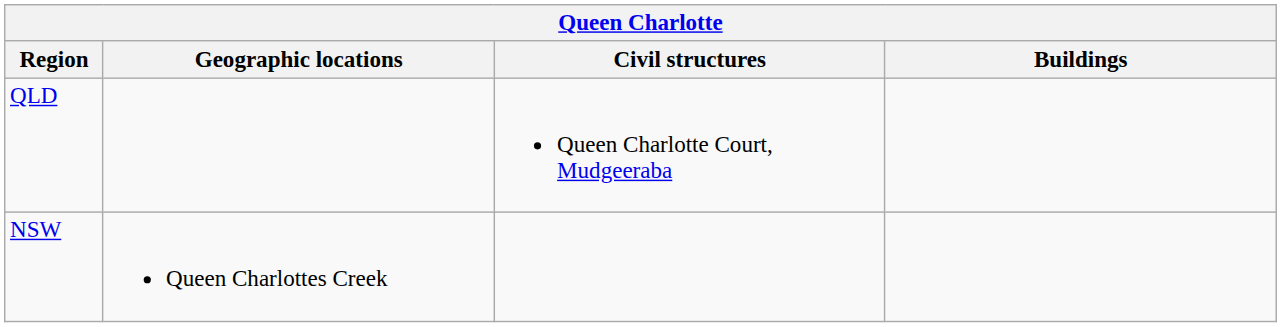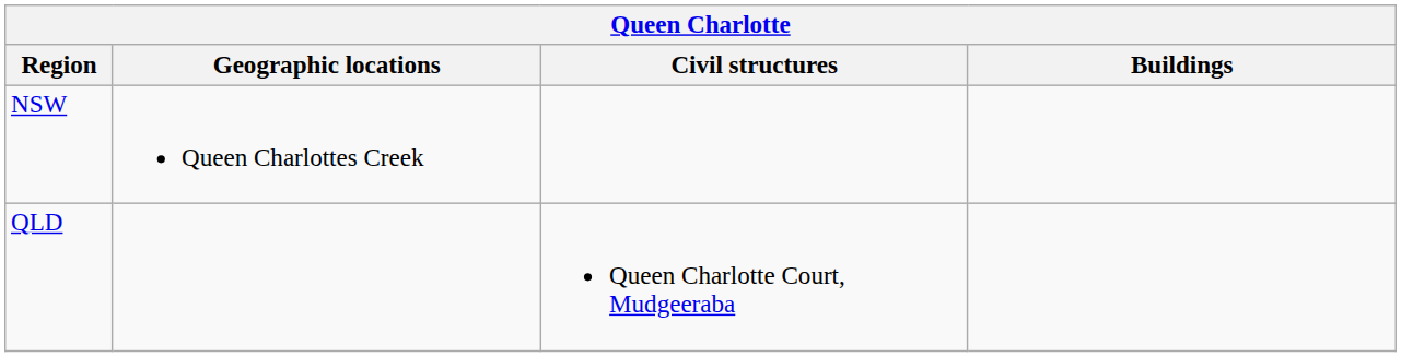rows swapped: NSW <-> QLD
